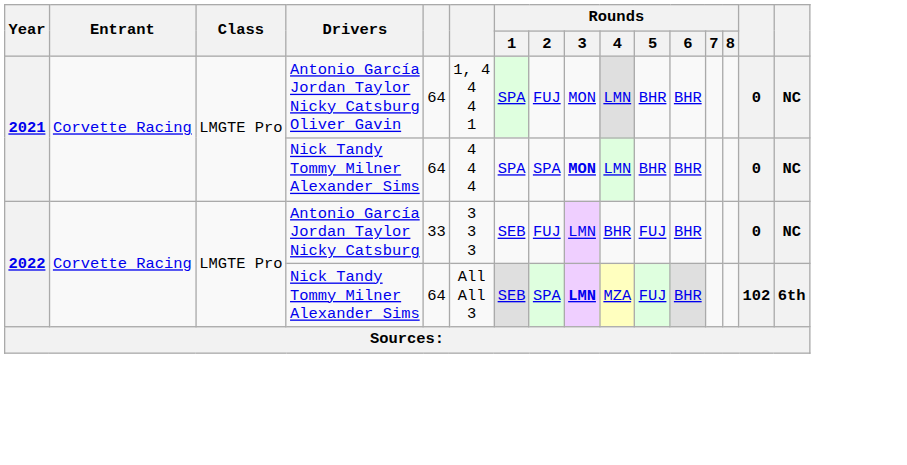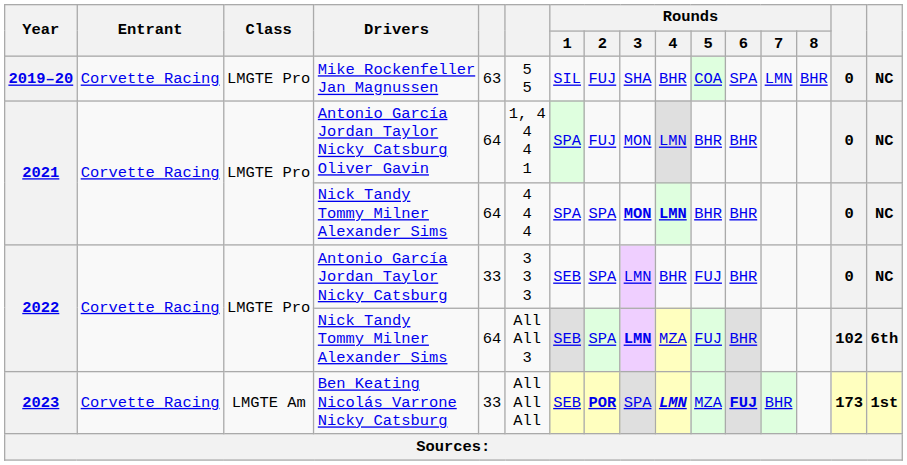+ row: 2019–20 | Corvette Racing | LMGTE Pro | Mike Rockenfeller Jan Magnussen | 63 | 5 5 | SIL | FUJ | SHA | BHR | COA | SPA | LMN | BHR | 0 | NC
2021 / Nick Tandy Tommy Milner Alexander Sims | Rounds / 4: normal -> bold
Antonio García Jordan Taylor Nicky Catsburg | Rounds / 2: FUJ -> SPA
+ row: 2023 | Corvette Racing | LMGTE Am | Ben Keating Nicolás Varrone Nicky Catsburg | 33 | All All All | SEB | POR | SPA | LMN | MZA | FUJ | BHR | 173 | 1st
